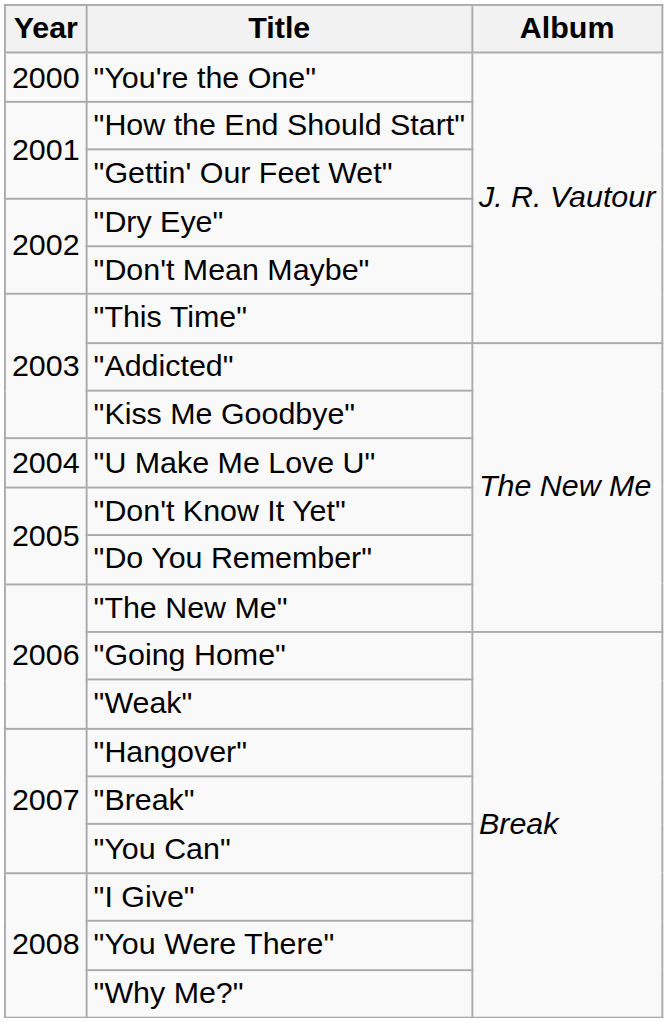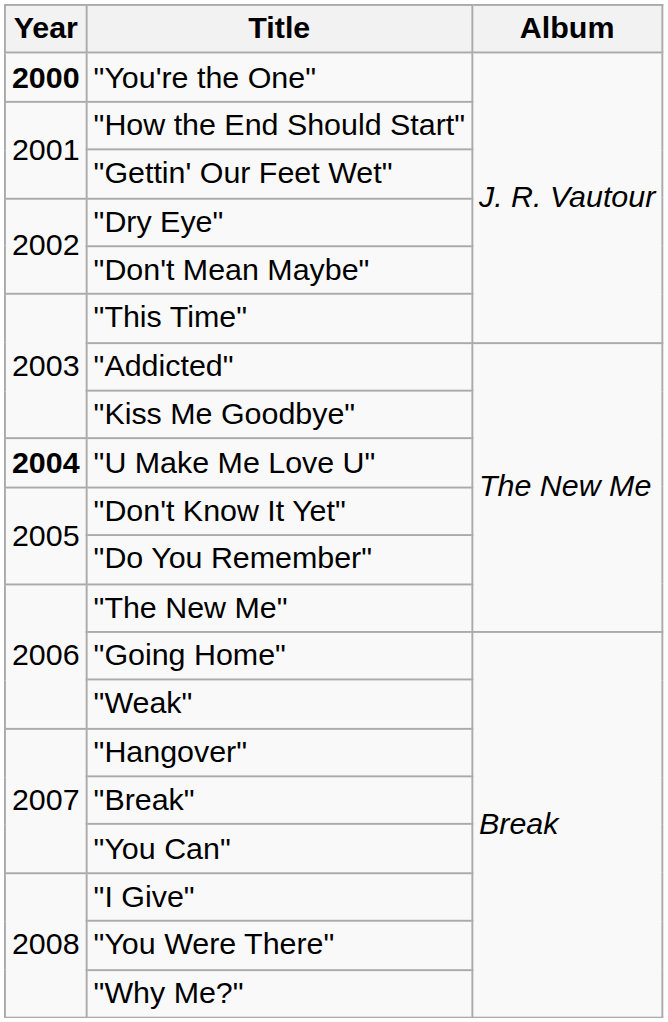"You're the One" | Year: normal -> bold
"U Make Me Love U" | Year: normal -> bold
